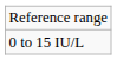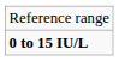row 2 | column 1: normal -> bold
